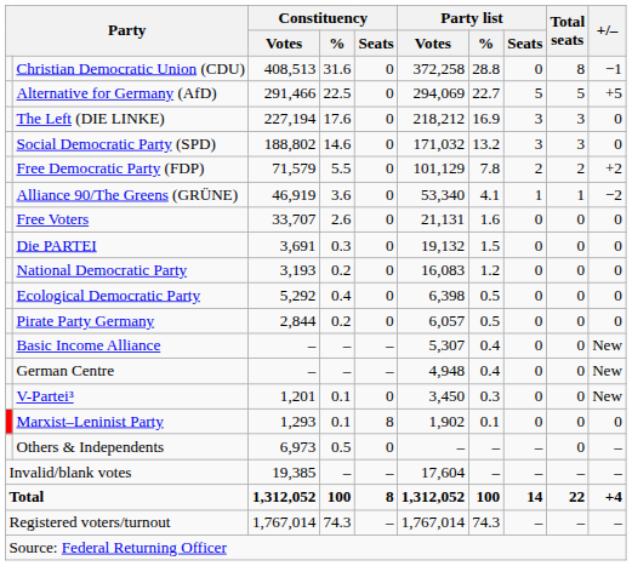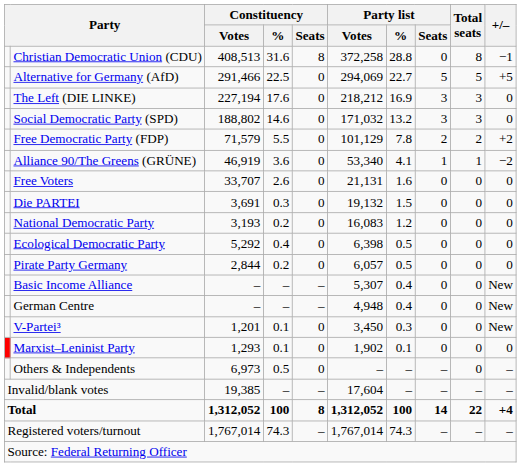Christian Democratic Union (CDU) | Constituency / Seats: 0 -> 8
Marxist–Leninist Party | Constituency / Seats: 8 -> 0
